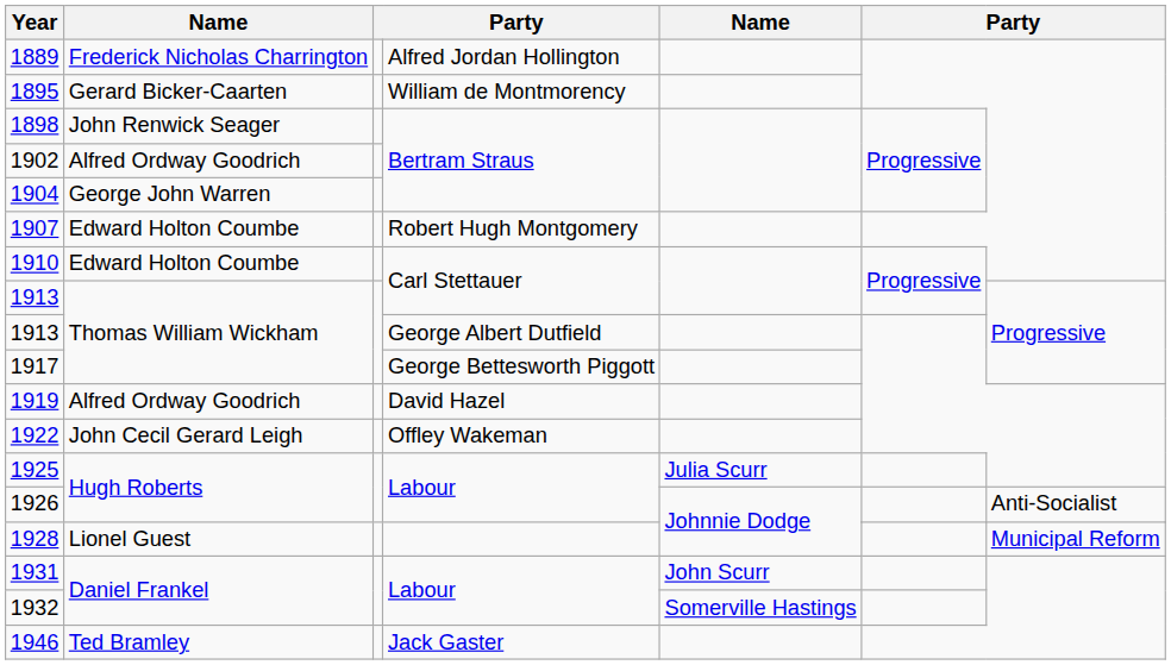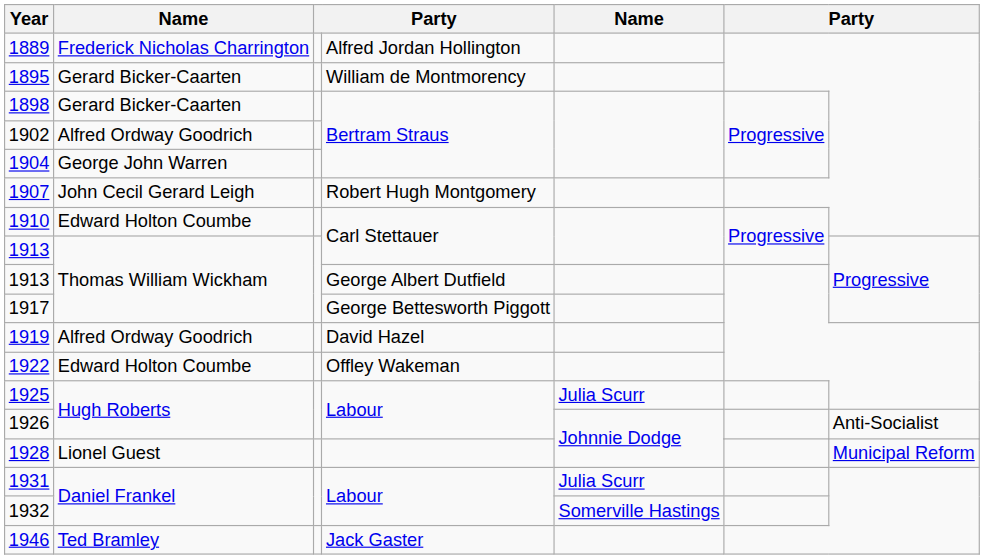1898 | column 2: John Renwick Seager -> Gerard Bicker-Caarten
1907 | column 2: Edward Holton Coumbe -> John Cecil Gerard Leigh
1922 | column 2: John Cecil Gerard Leigh -> Edward Holton Coumbe
1931 | column 5: John Scurr -> Julia Scurr
